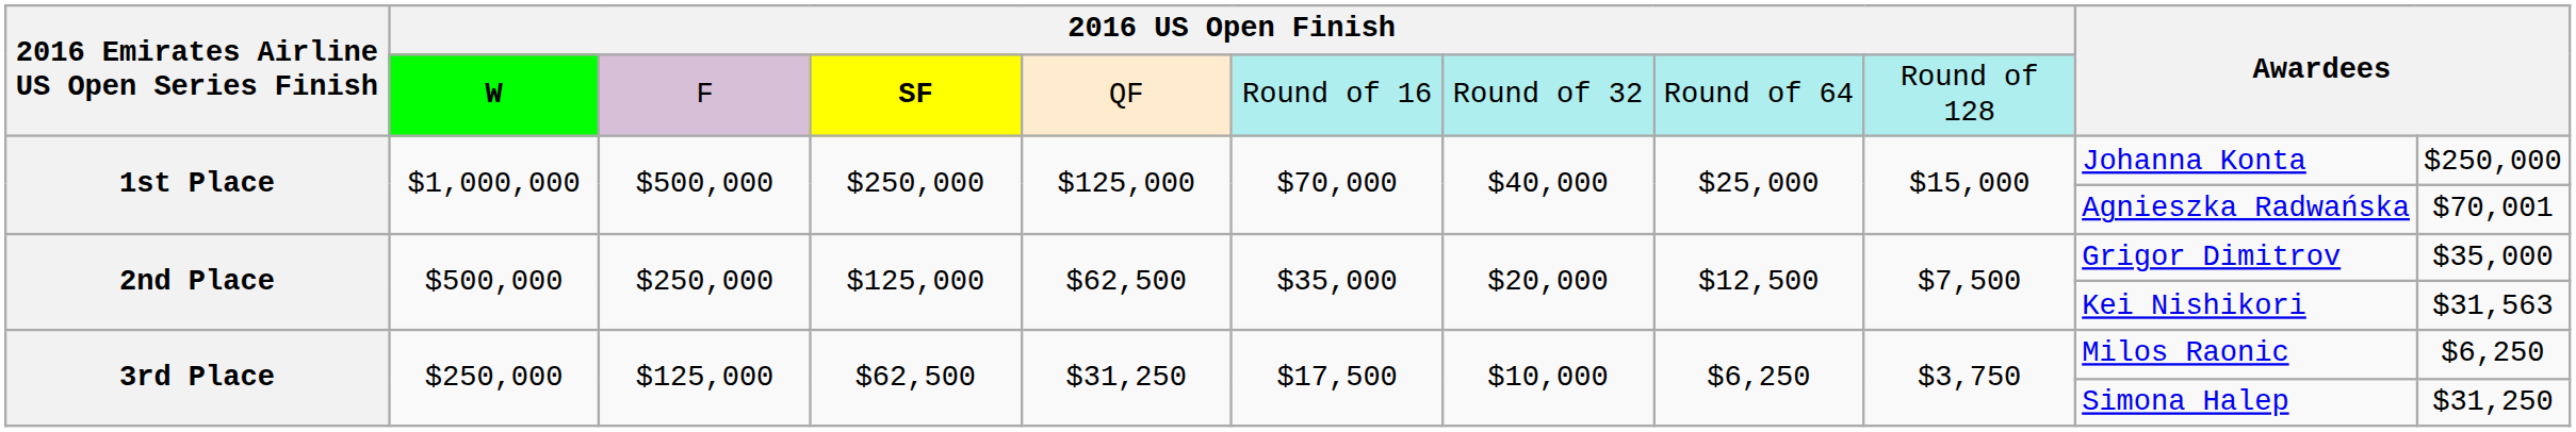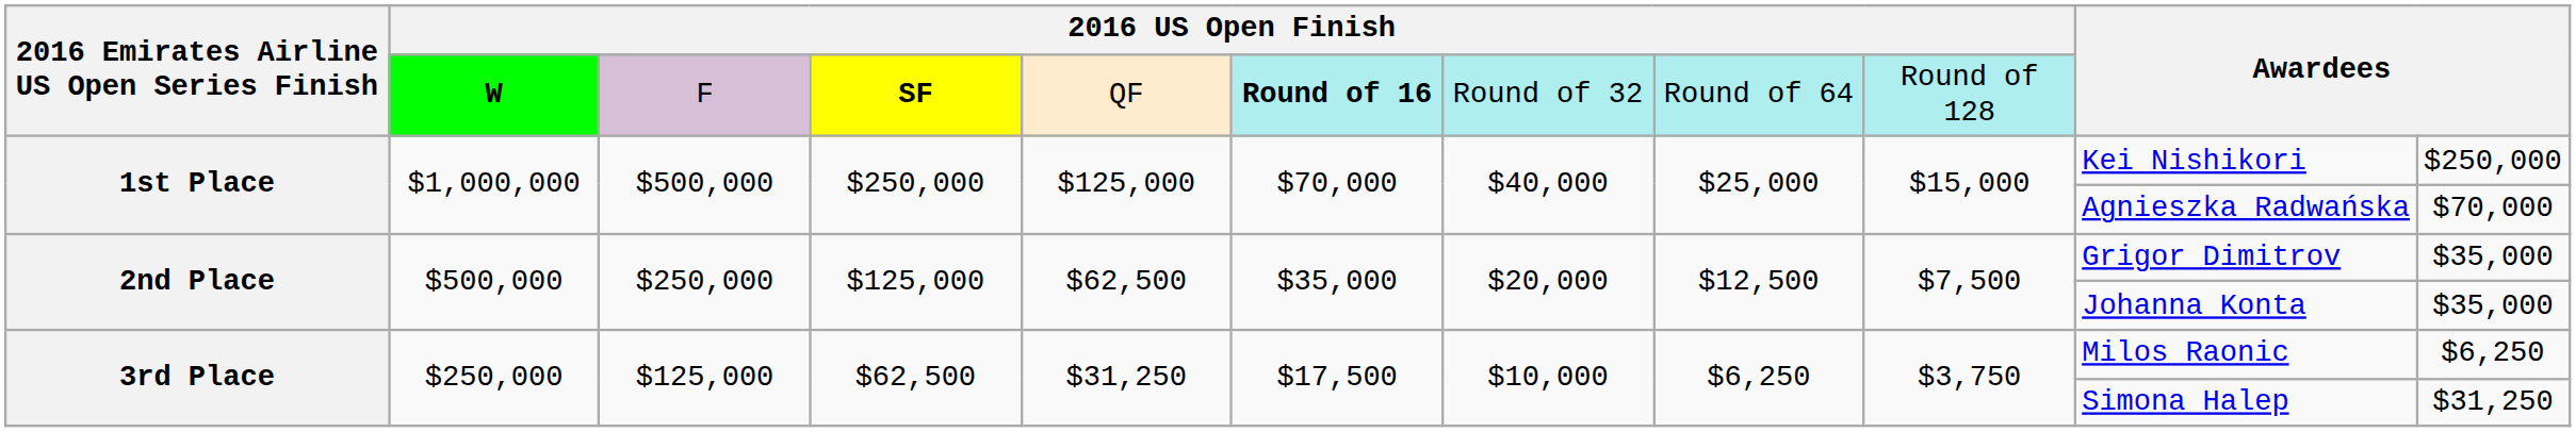row 2 | column 6: normal -> bold
row 3 | column 10: Johanna Konta -> Kei Nishikori
row 4 | column 11: $70,001 -> $70,000
row 6 | column 10: Kei Nishikori -> Johanna Konta
row 6 | column 11: $31,563 -> $35,000
